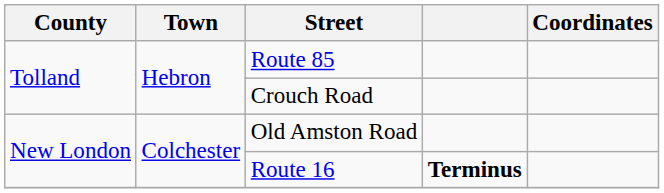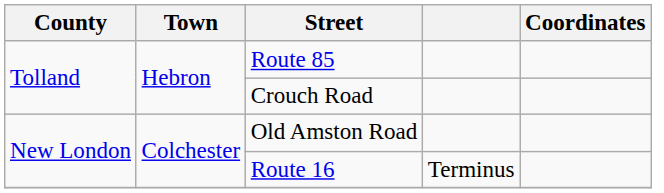Route 16 | column 4: bold -> normal
